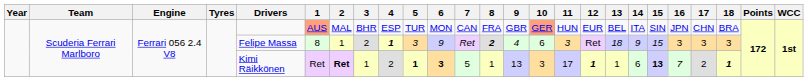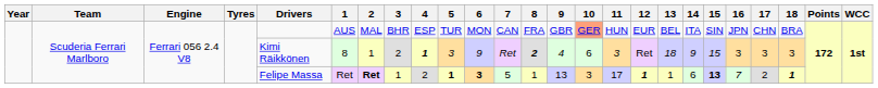row 2 | 1: lightsalmon background -> no background
row 3 | Drivers: Felipe Massa -> Kimi Räikkönen
row 4 | Drivers: Kimi Räikkönen -> Felipe Massa
